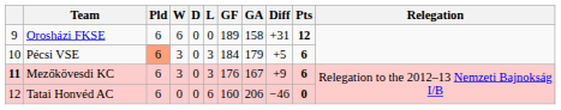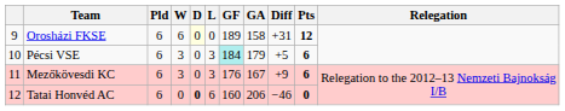Orosházi FKSE | D: no background -> lightyellow background
Pécsi VSE | Pld: lightsalmon background -> no background
Pécsi VSE | GF: no background -> paleturquoise background
Mezőkövesdi KC | column 1: bold -> normal
Tatai Honvéd AC | D: normal -> bold
